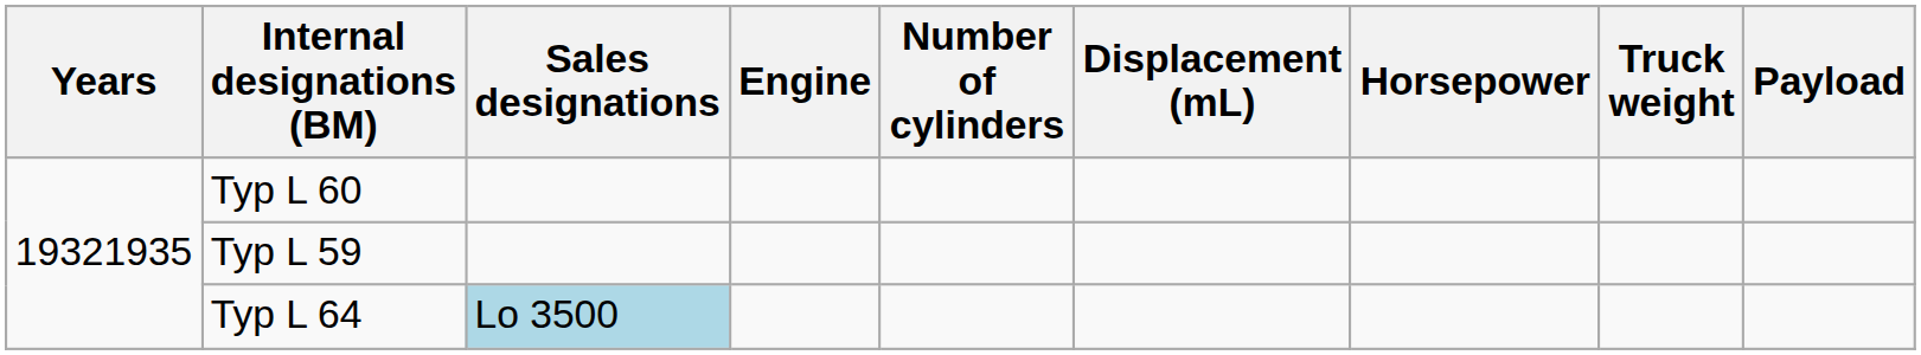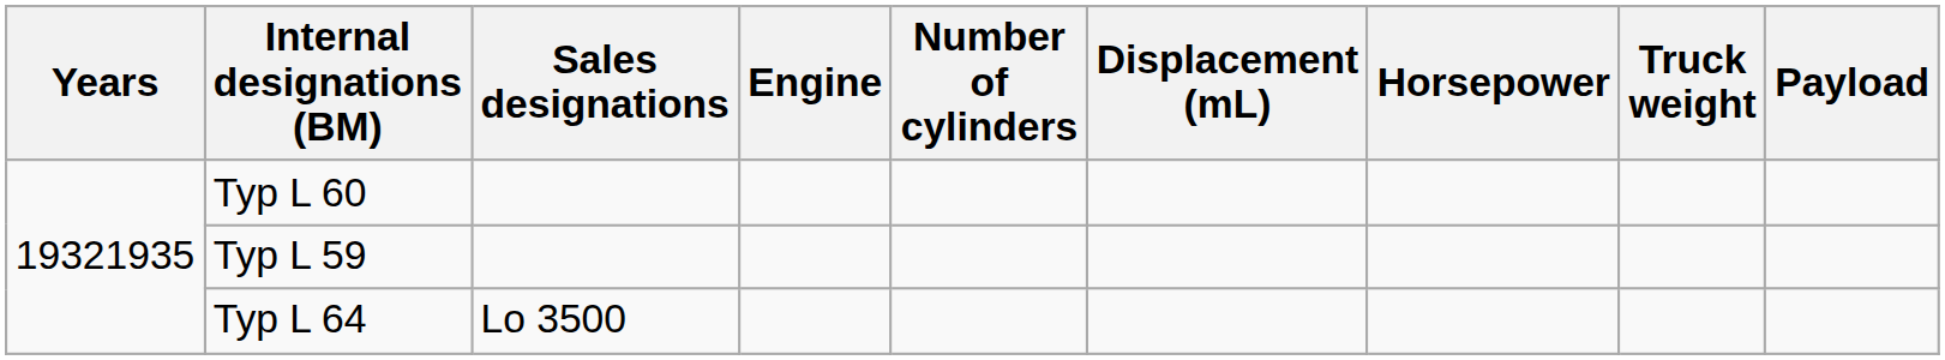Typ L 64 | Sales designations: lightblue background -> no background
